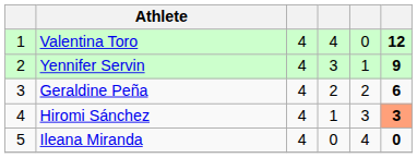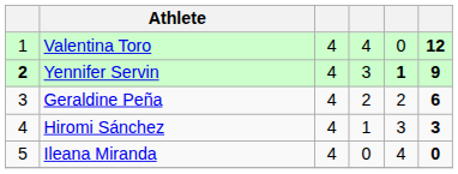Yennifer Servin | column 1: normal -> bold
Yennifer Servin | column 5: normal -> bold
Hiromi Sánchez | column 6: lightsalmon background -> no background
